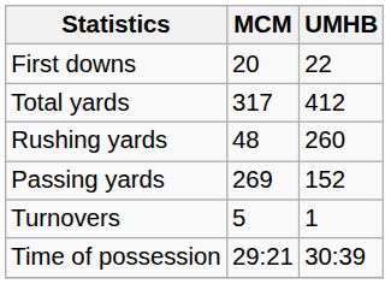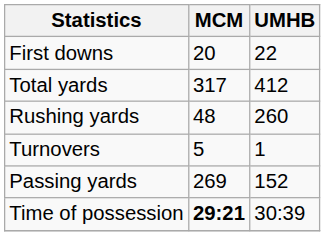rows swapped: Passing yards <-> Turnovers
Time of possession | MCM: normal -> bold
